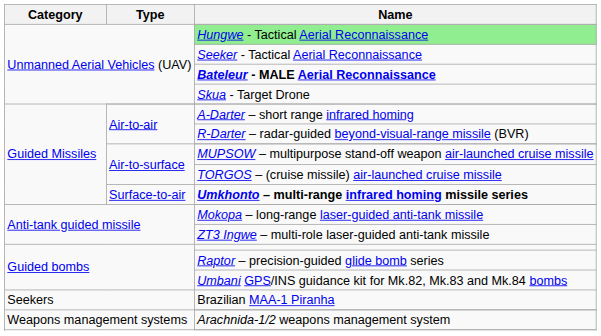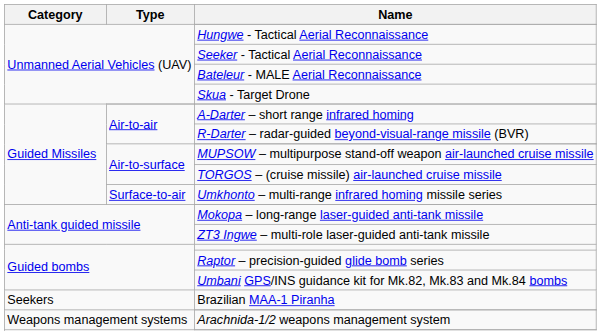Hungwe - Tactical Aerial Reconnaissance | Name: lightgreen background -> no background
Bateleur - MALE Aerial Reconnaissance | Name: bold -> normal
Umkhonto – multi-range infrared homing missile series | Name: bold -> normal
